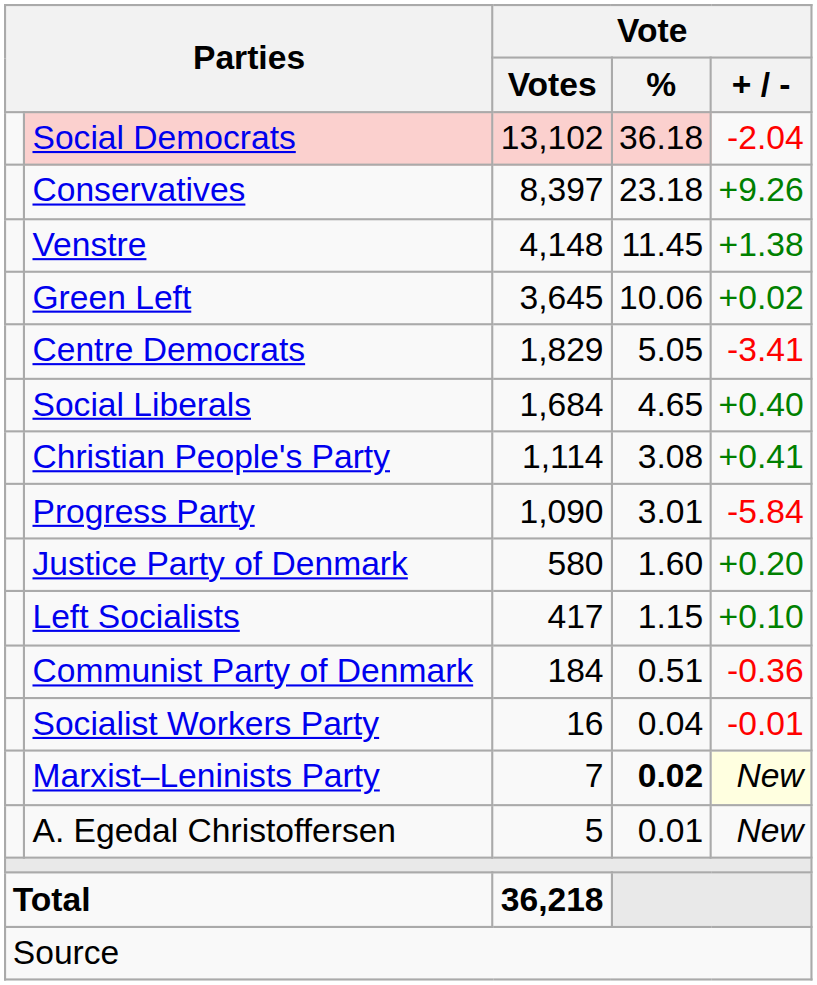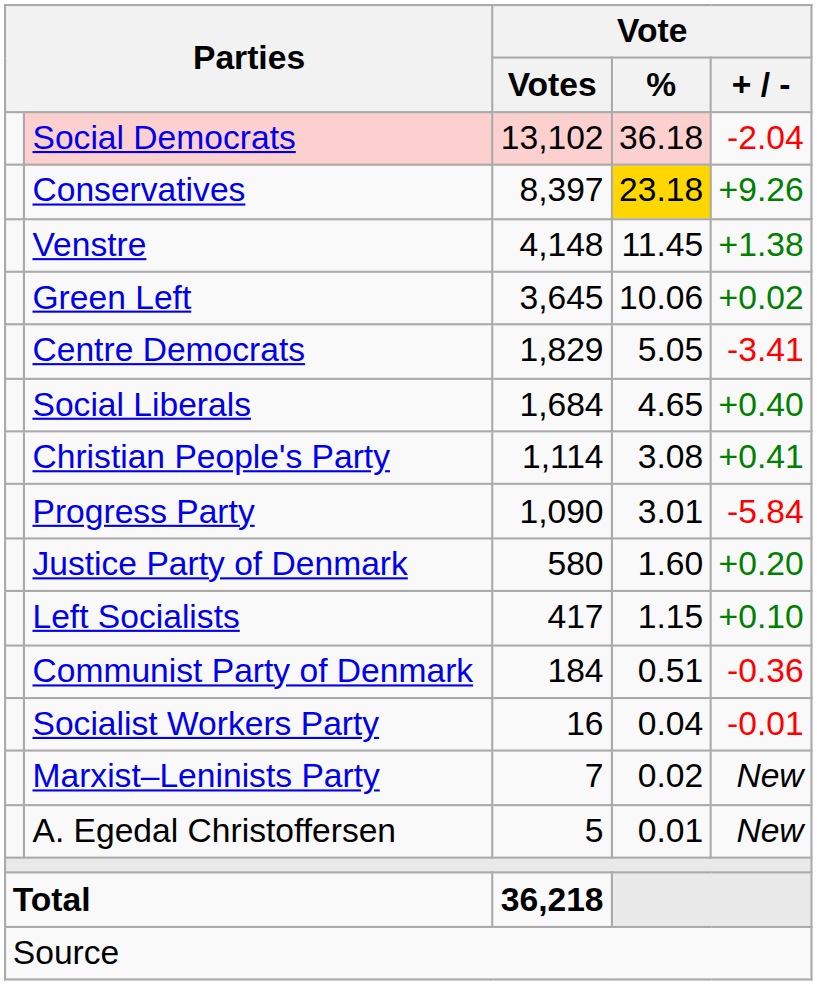Conservatives | Vote / %: no background -> gold background
Marxist–Leninists Party | Vote / %: bold -> normal
Marxist–Leninists Party | Vote / + / -: lightyellow background -> no background
